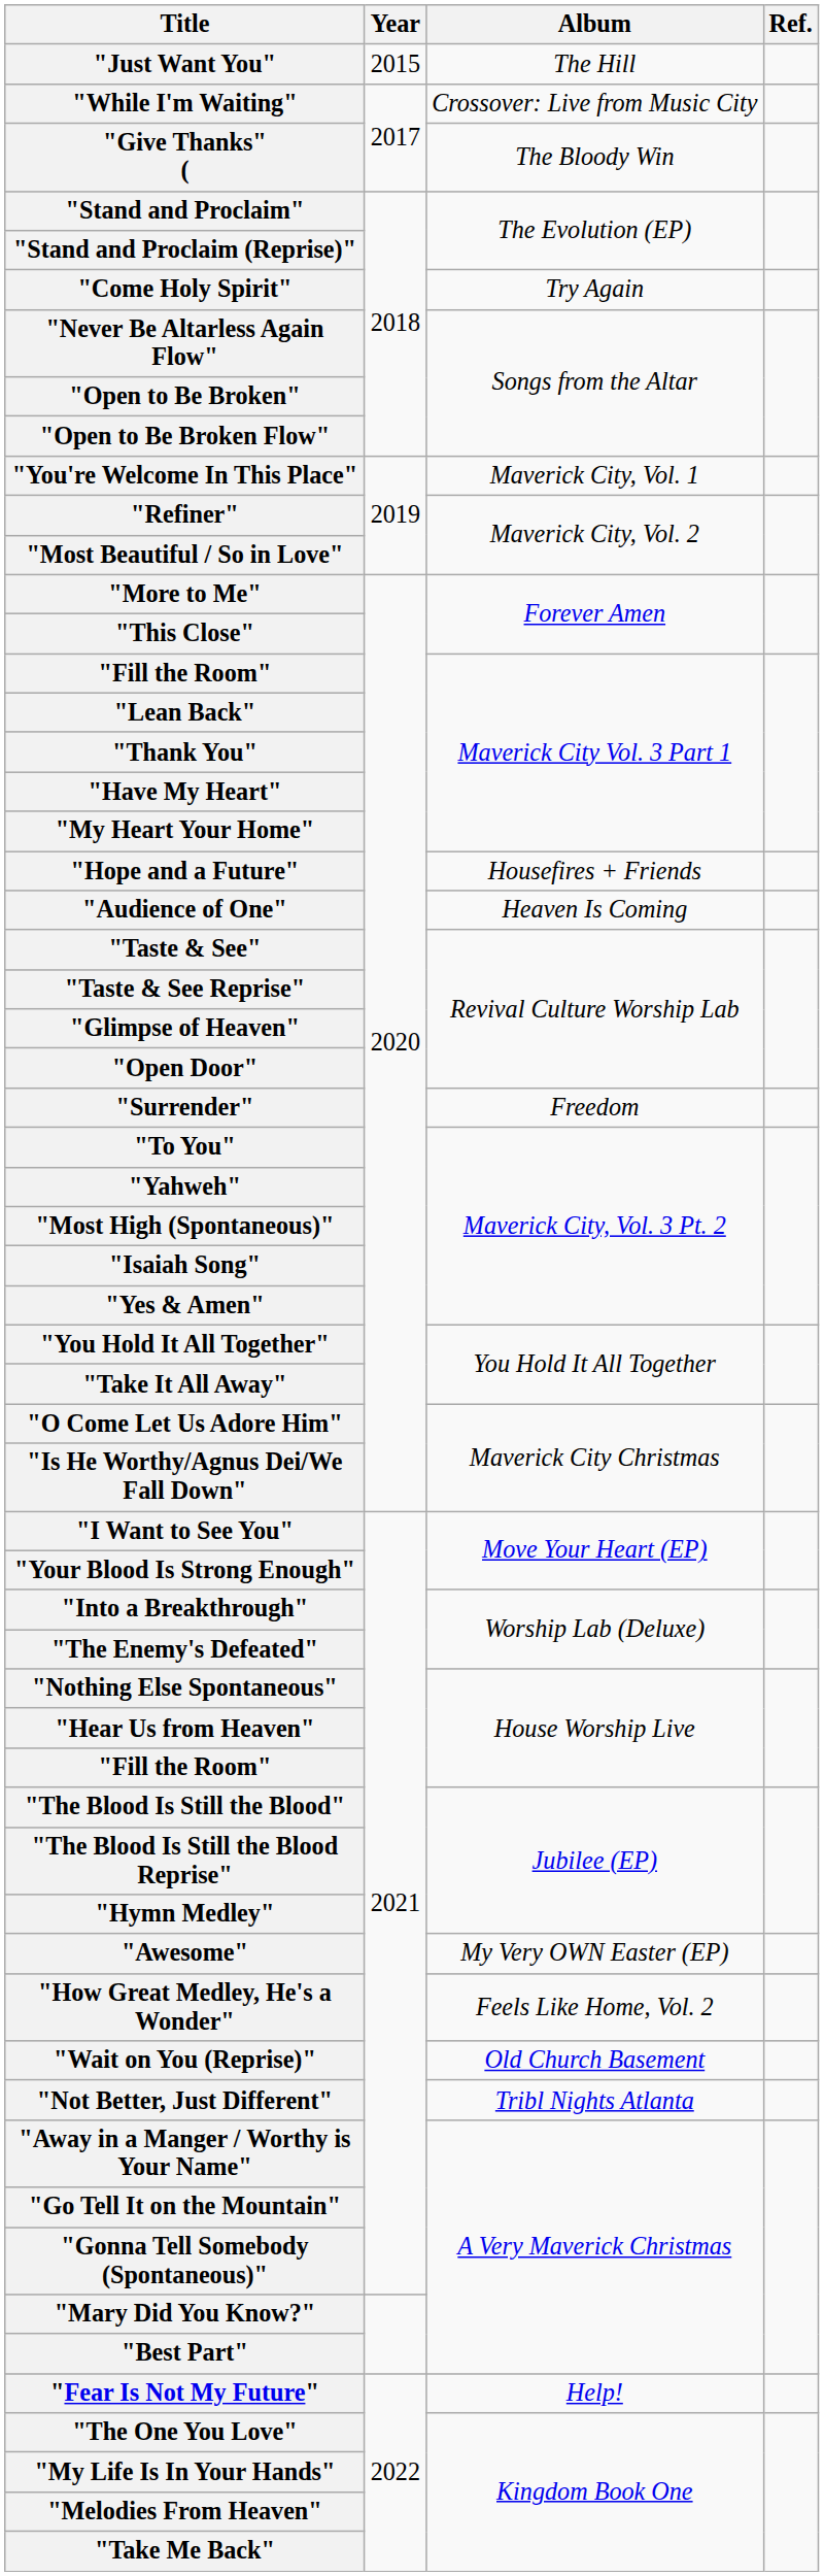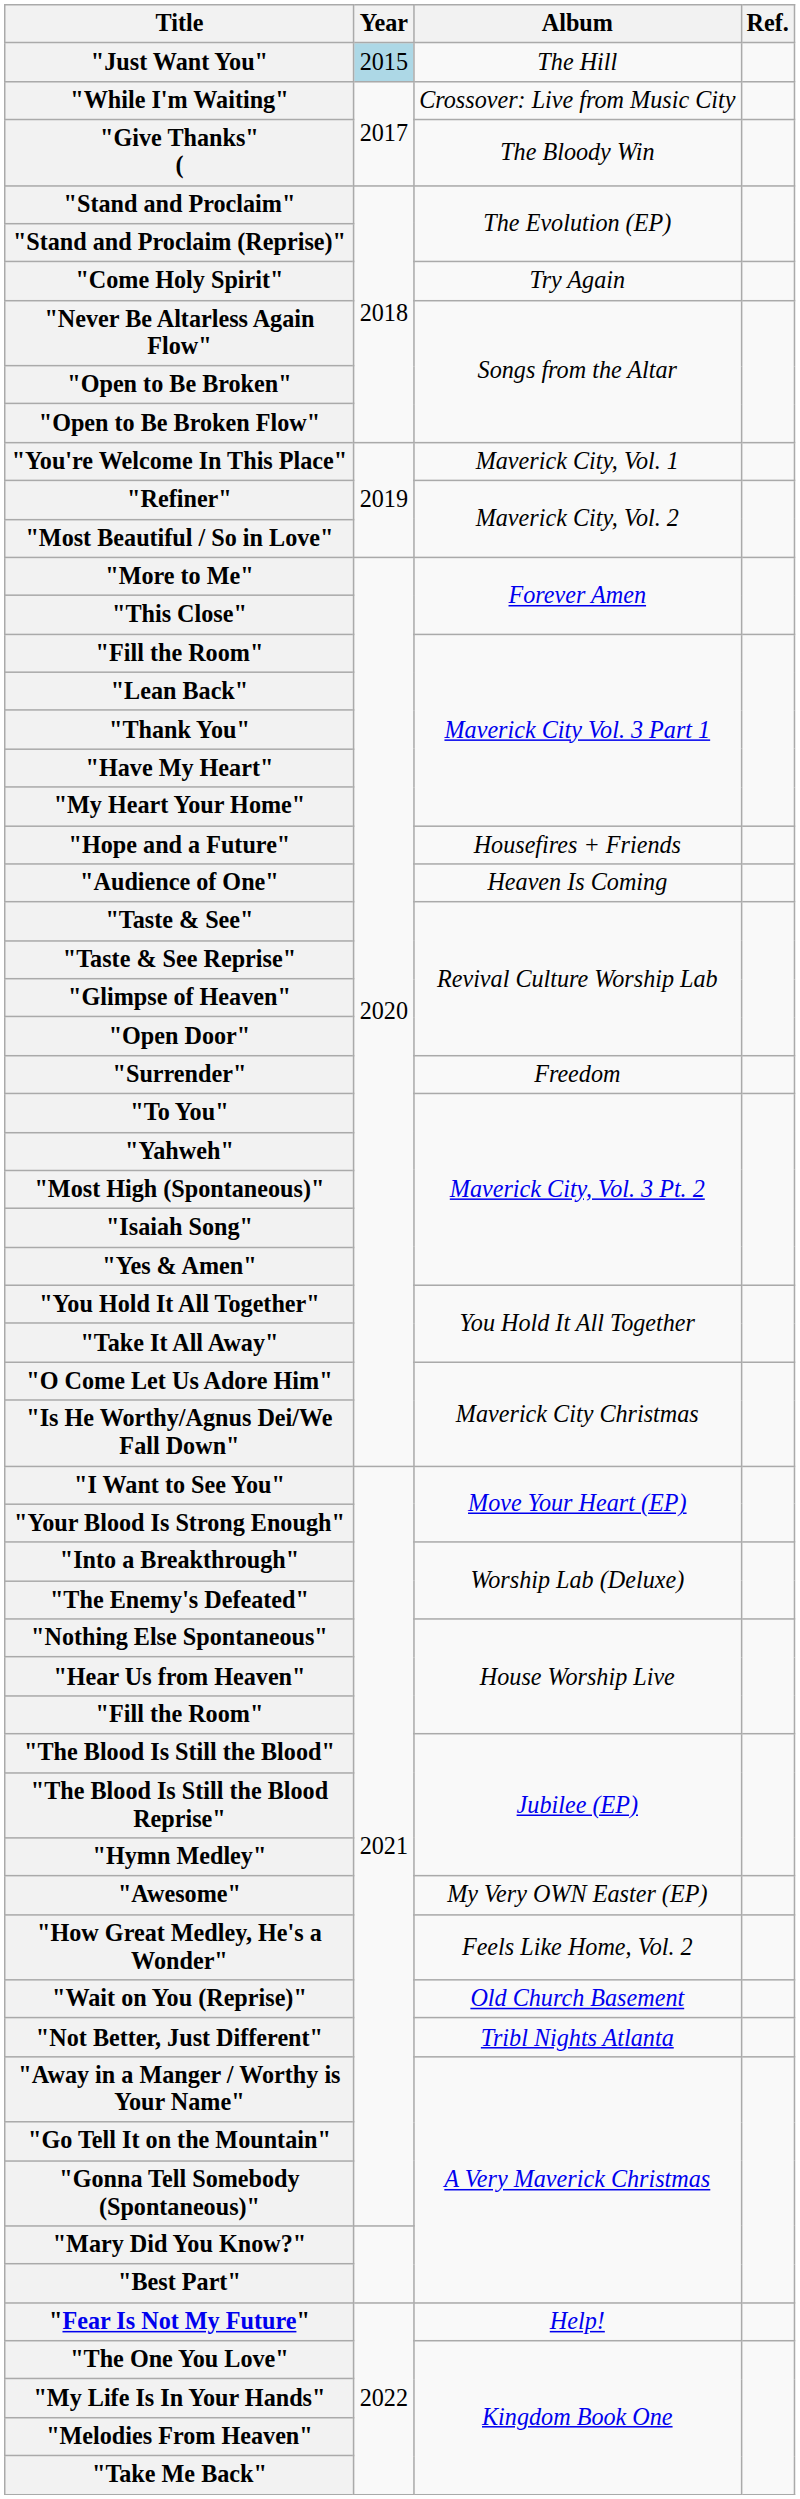"Just Want You" | Year: no background -> lightblue background
